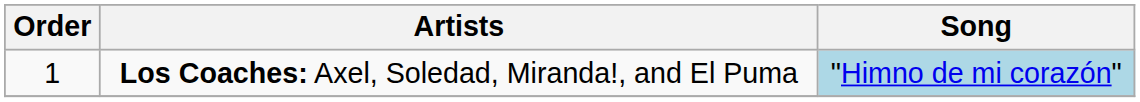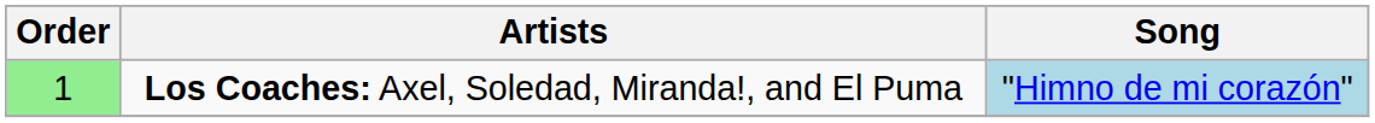Los Coaches: Axel, Soledad, Miranda!, and El Puma | Order: no background -> lightgreen background
